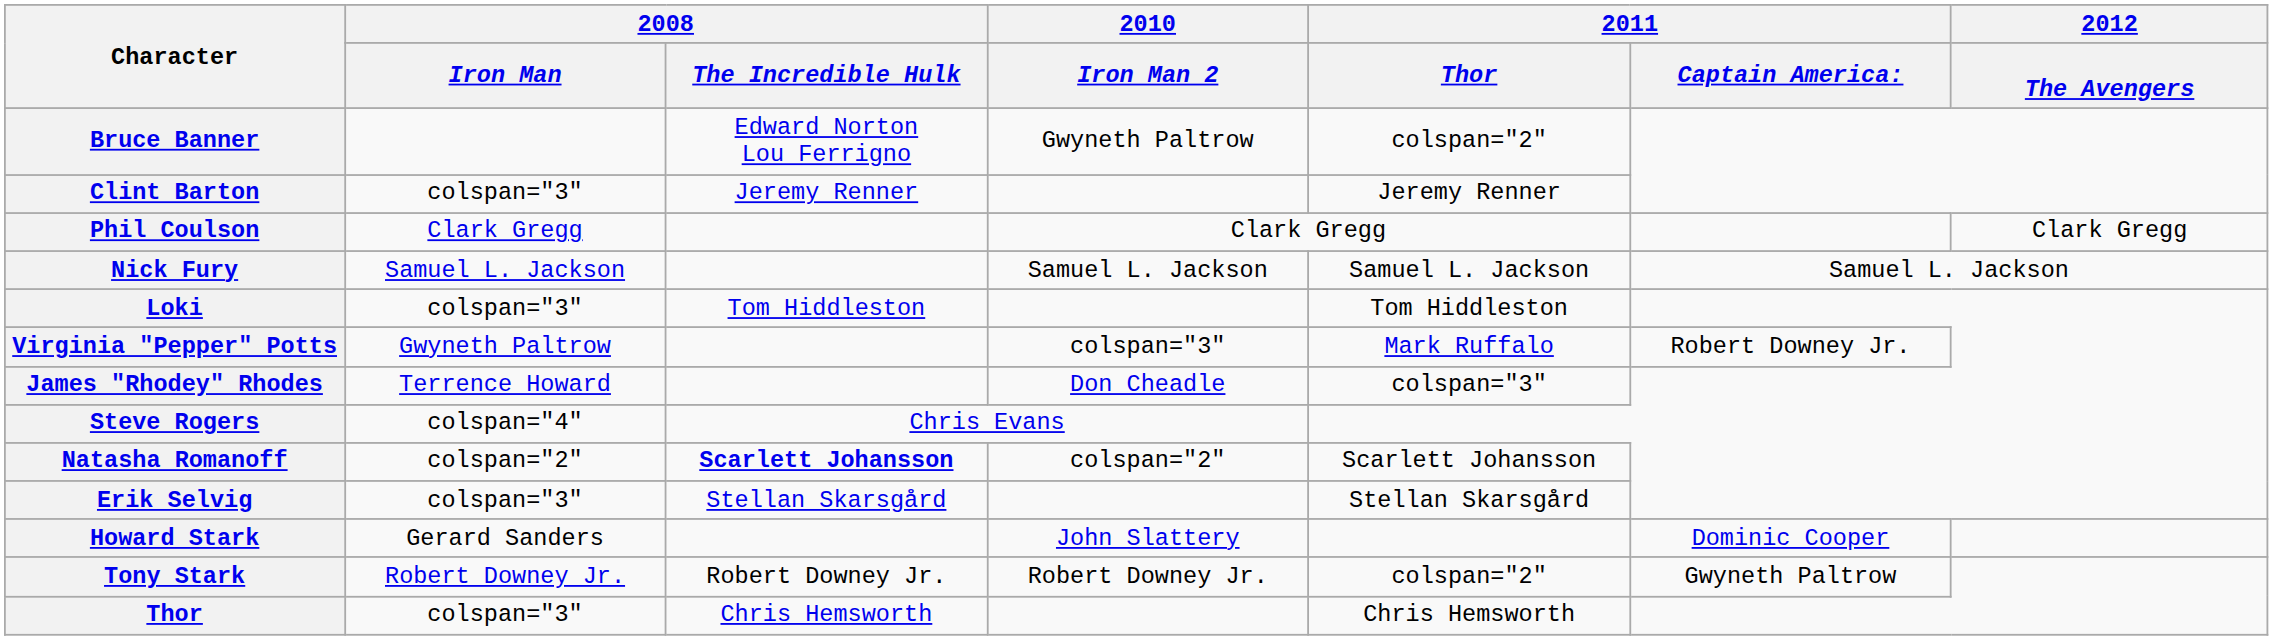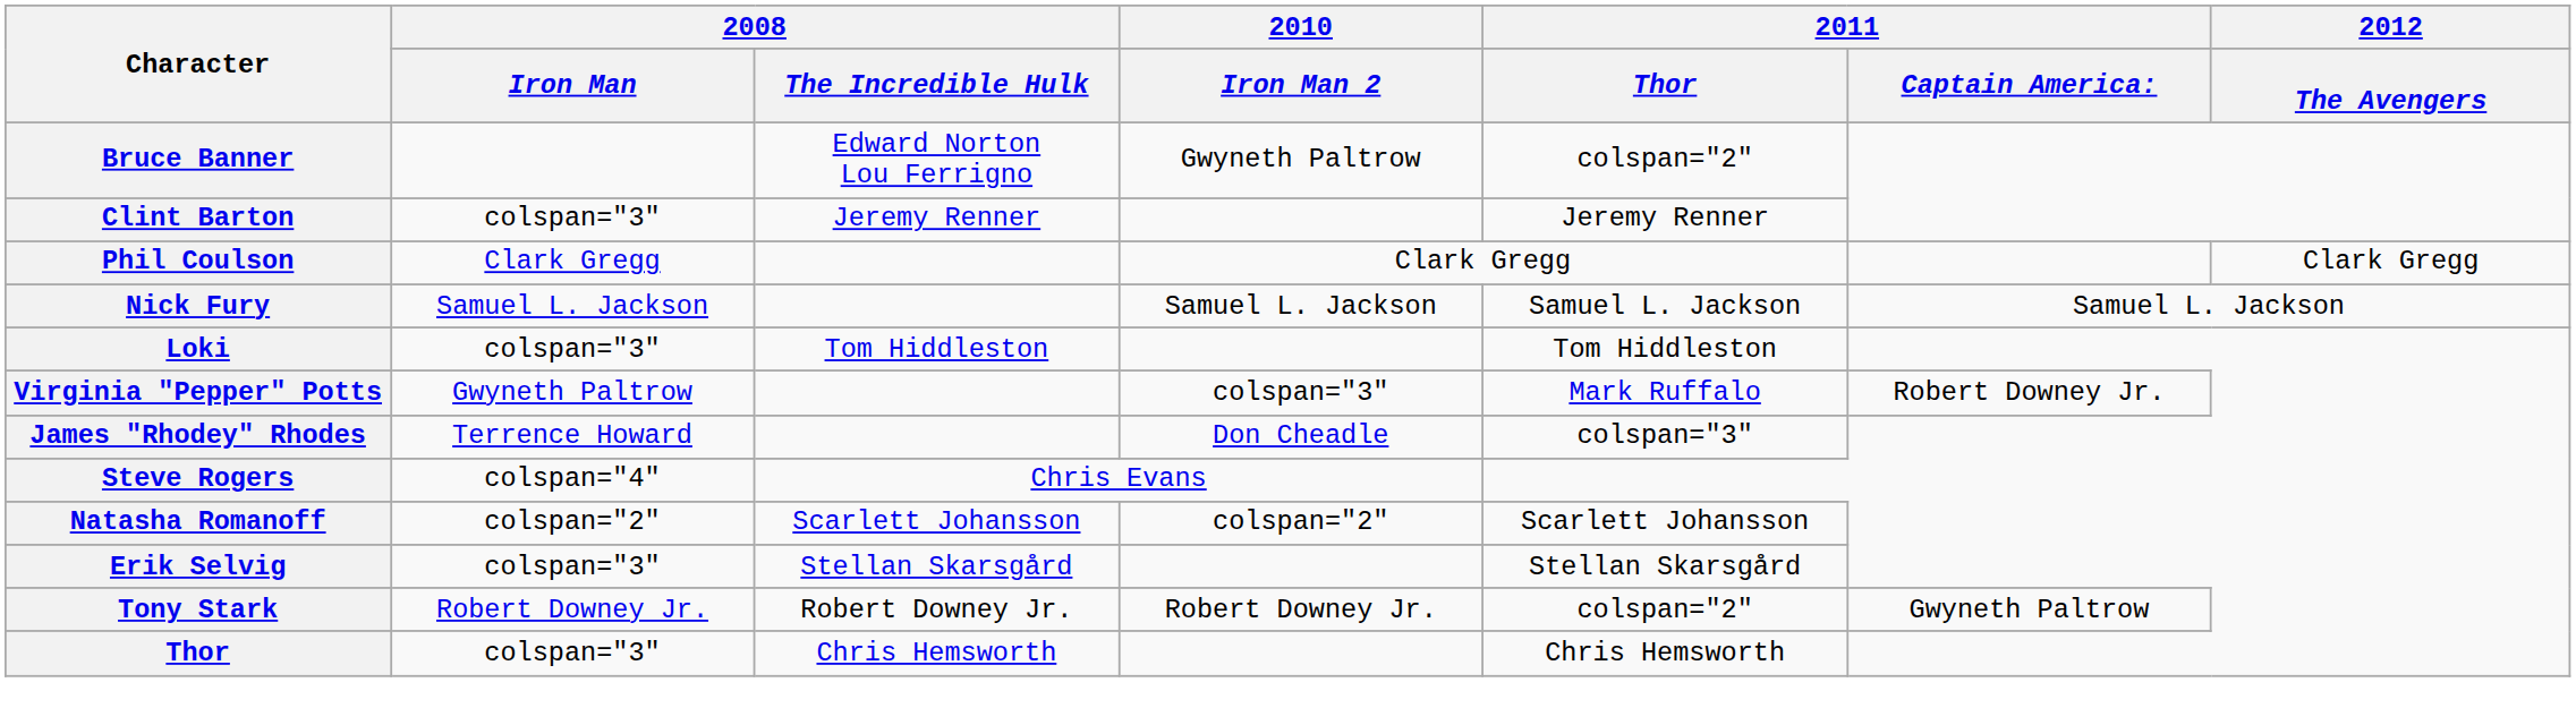Natasha Romanoff | 2008 / The Incredible Hulk: bold -> normal
- row: Howard Stark | Gerard Sanders | John Slattery | Dominic Cooper
